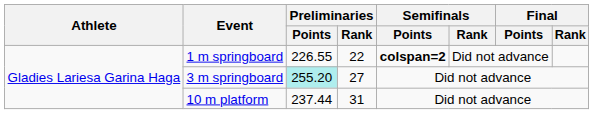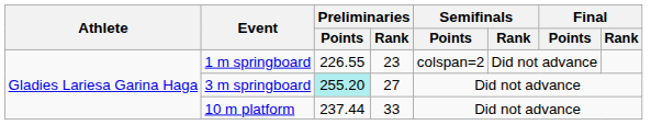1 m springboard | Preliminaries / Rank: 22 -> 23
1 m springboard | Semifinals / Points: bold -> normal
10 m platform | Preliminaries / Rank: 31 -> 33
